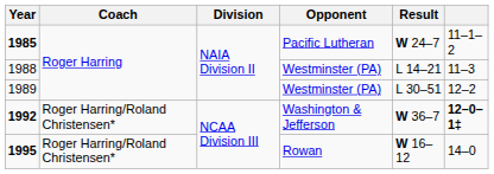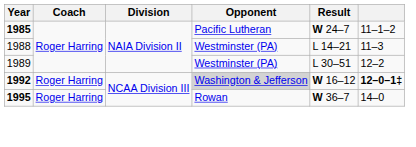1992 | Coach: Roger Harring/Roland Christensen* -> Roger Harring
1992 | Opponent: no background -> lightgrey background
1992 | Result: W 36–7 -> W 16–12
1995 | Coach: Roger Harring/Roland Christensen* -> Roger Harring
1995 | Result: W 16–12 -> W 36–7
